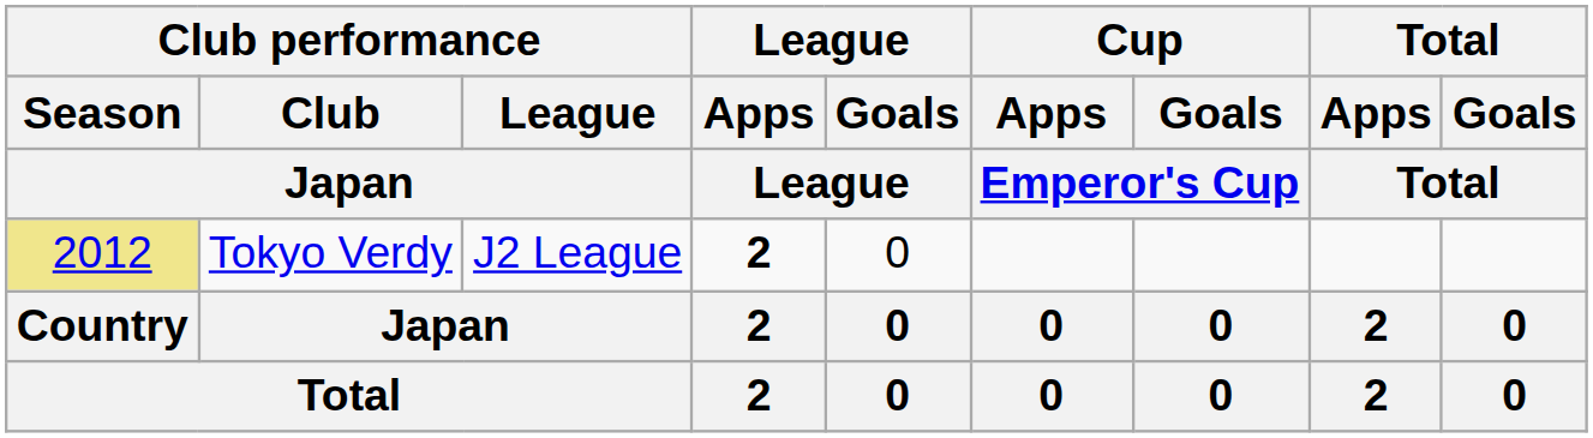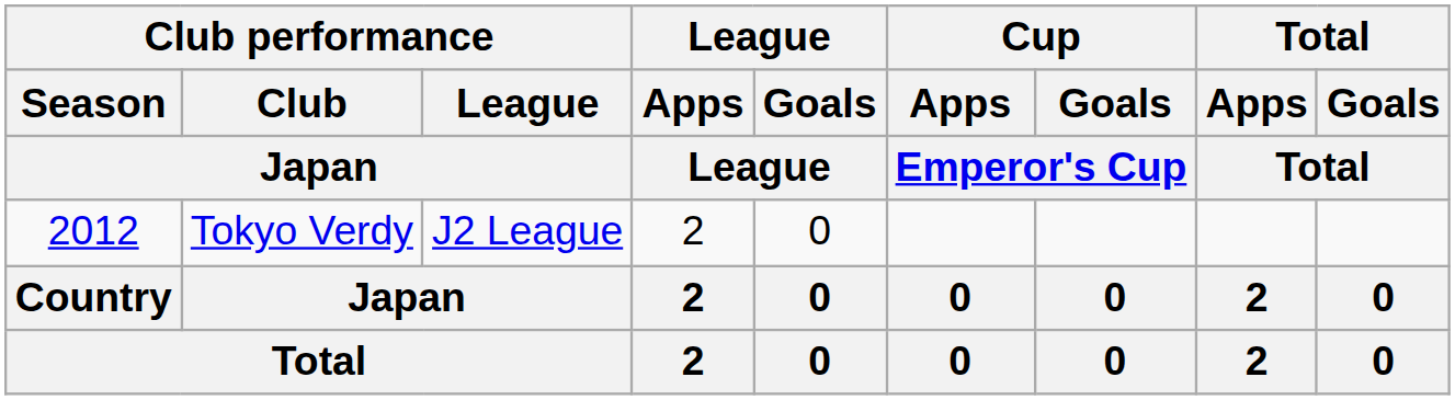Tokyo Verdy | Club performance / Season / Japan: khaki background -> no background
Tokyo Verdy | League / Apps / League: bold -> normal
